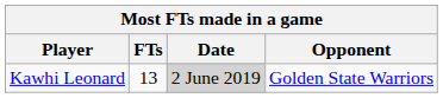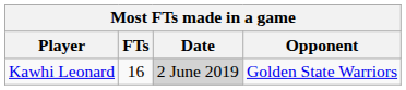Kawhi Leonard | FTs: 13 -> 16
